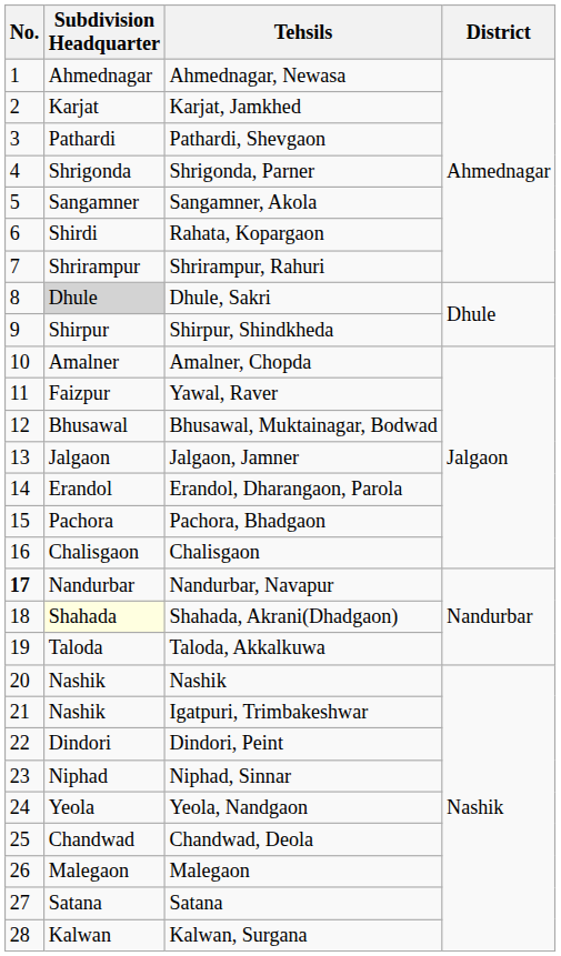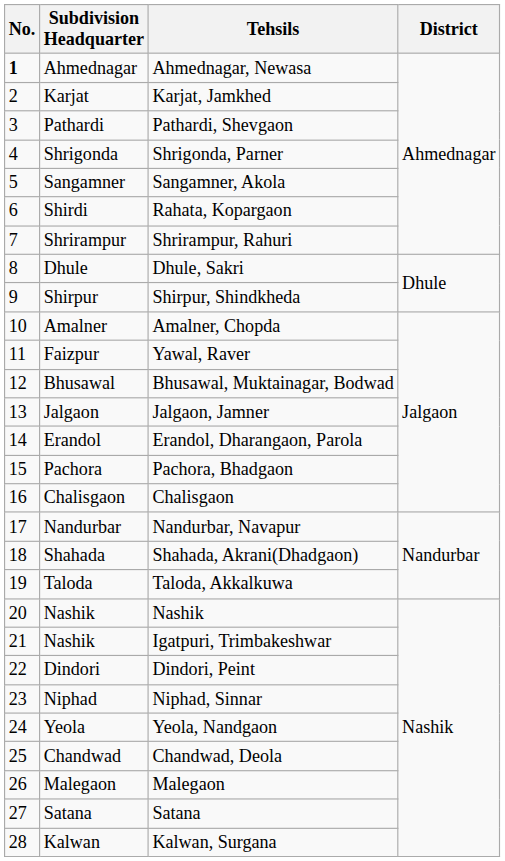Ahmednagar, Newasa | No.: normal -> bold
Dhule, Sakri | Subdivision Headquarter: lightgrey background -> no background
Nandurbar, Navapur | No.: bold -> normal
Shahada, Akrani(Dhadgaon) | Subdivision Headquarter: lightyellow background -> no background
